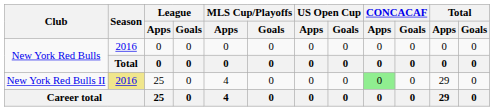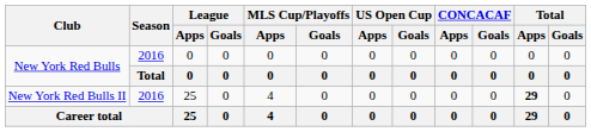New York Red Bulls II | Season: khaki background -> no background
New York Red Bulls II | CONCACAF / Apps: lightgreen background -> no background
New York Red Bulls II | Total / Apps: normal -> bold
